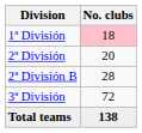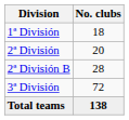1ª División | No. clubs: pink background -> no background
